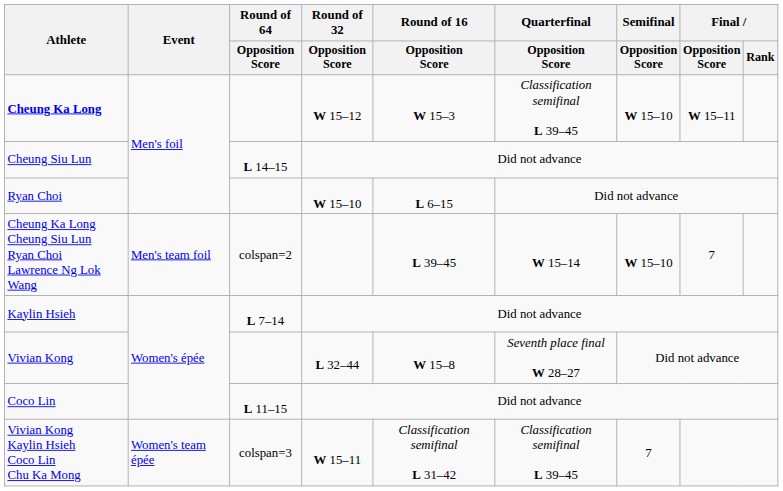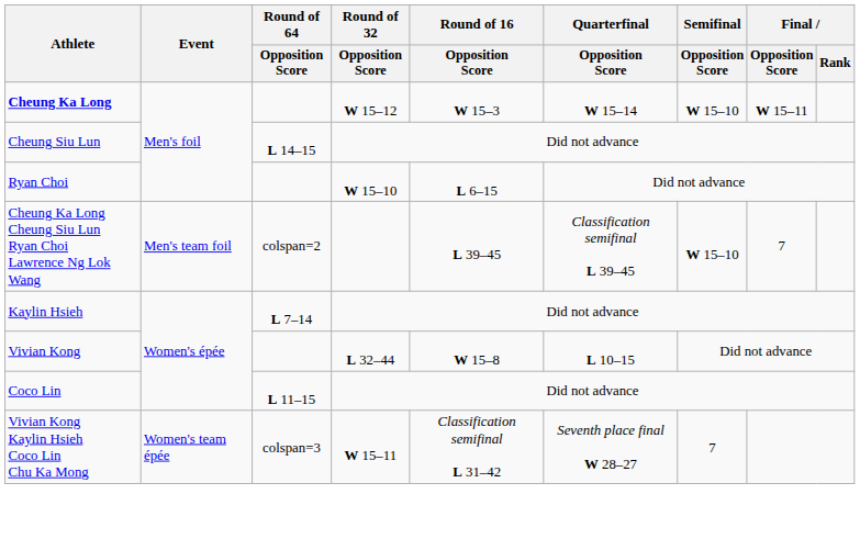Cheung Ka Long | Quarterfinal / Opposition Score: Classification semifinal L 39–45 -> W 15–14
Cheung Ka Long Cheung Siu Lun Ryan Choi Lawrence Ng Lok Wang | Quarterfinal / Opposition Score: W 15–14 -> Classification semifinal L 39–45
Vivian Kong | Quarterfinal / Opposition Score: Seventh place final W 28–27 -> L 10–15
Vivian Kong Kaylin Hsieh Coco Lin Chu Ka Mong | Quarterfinal / Opposition Score: Classification semifinal L 39–45 -> Seventh place final W 28–27
